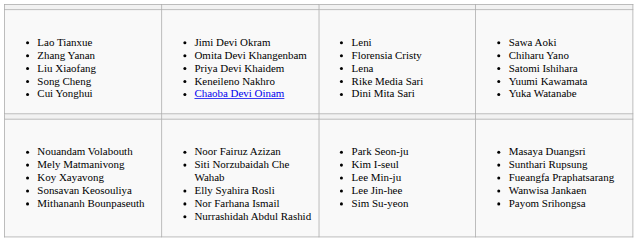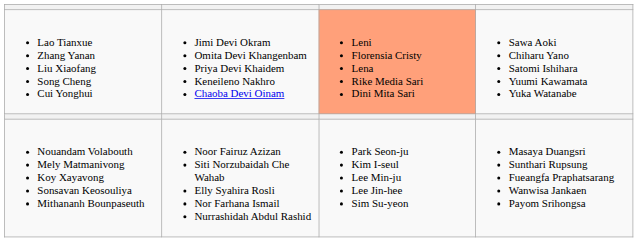Lao Tianxue Zhang Yanan Liu Xiaofang Song Cheng Cui Yonghui | column 3: no background -> lightsalmon background
